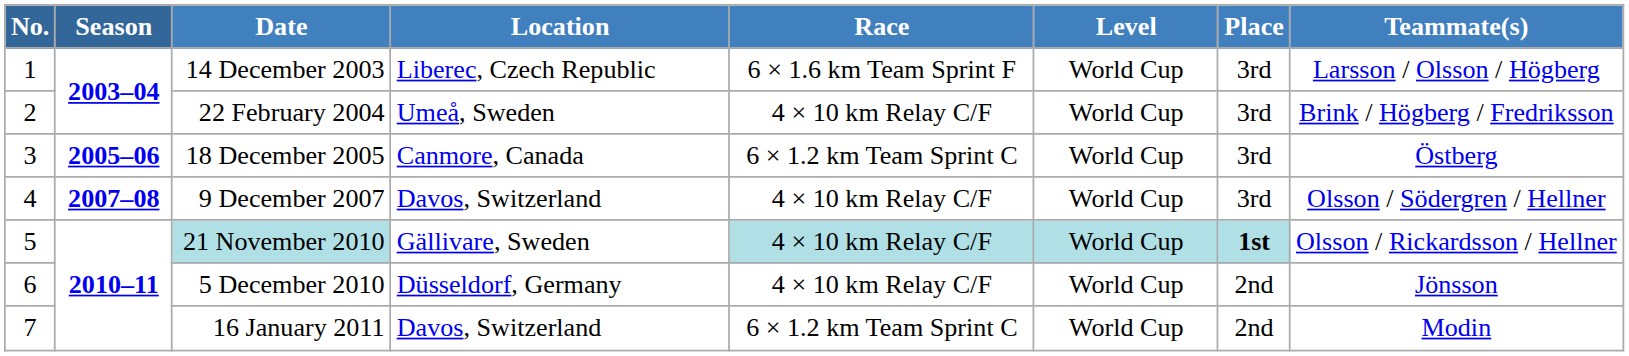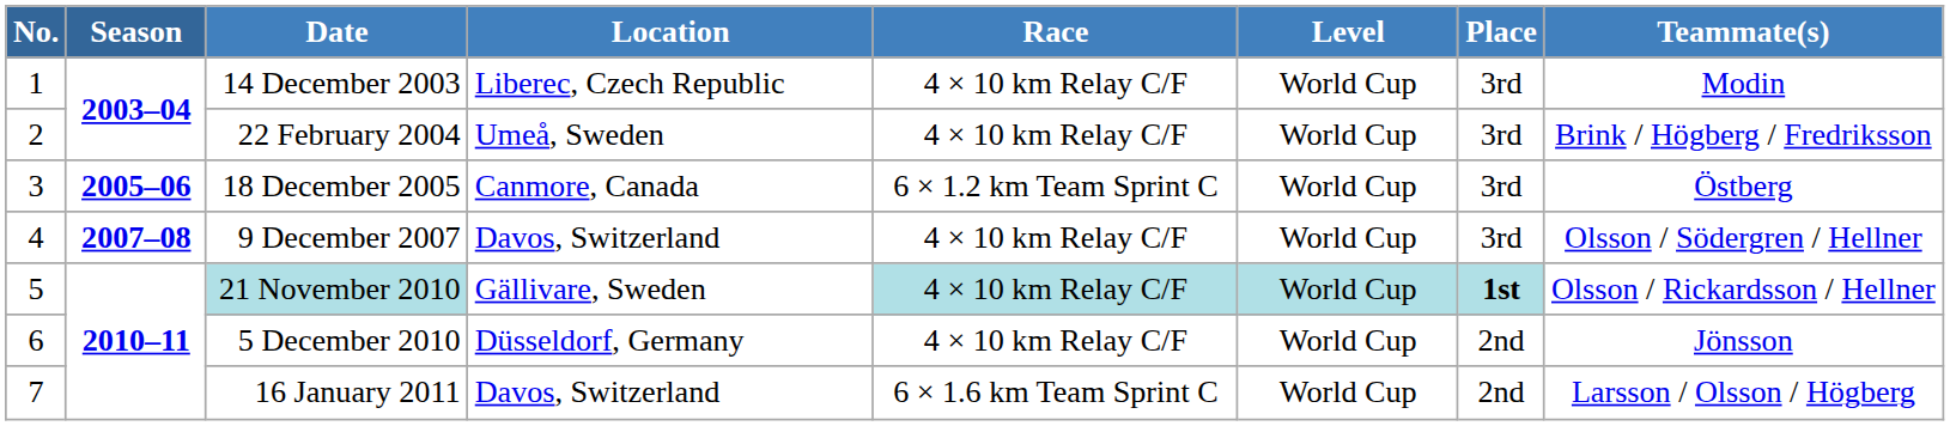14 December 2003 | Race: 6 × 1.6 km Team Sprint F -> 4 × 10 km Relay C/F
14 December 2003 | Teammate(s): Larsson / Olsson / Högberg -> Modin
16 January 2011 | Race: 6 × 1.2 km Team Sprint C -> 6 × 1.6 km Team Sprint C
16 January 2011 | Teammate(s): Modin -> Larsson / Olsson / Högberg
